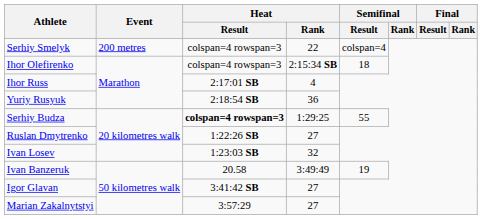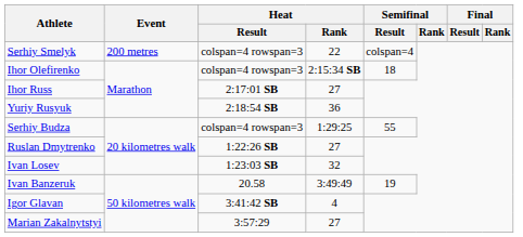Ihor Russ | Heat / Rank: 4 -> 27
Serhiy Budza | Heat / Result: bold -> normal
Igor Glavan | Heat / Rank: 27 -> 4
